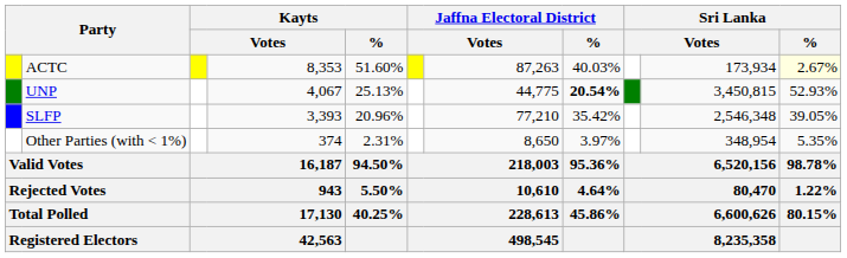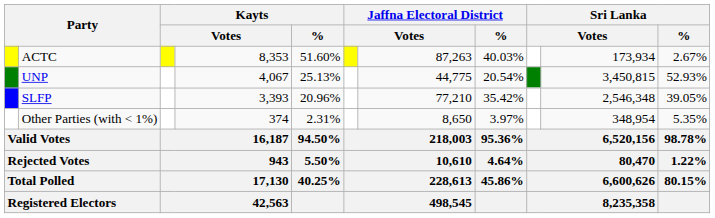ACTC | Sri Lanka / %: lightyellow background -> no background
UNP | Jaffna Electoral District / %: bold -> normal
